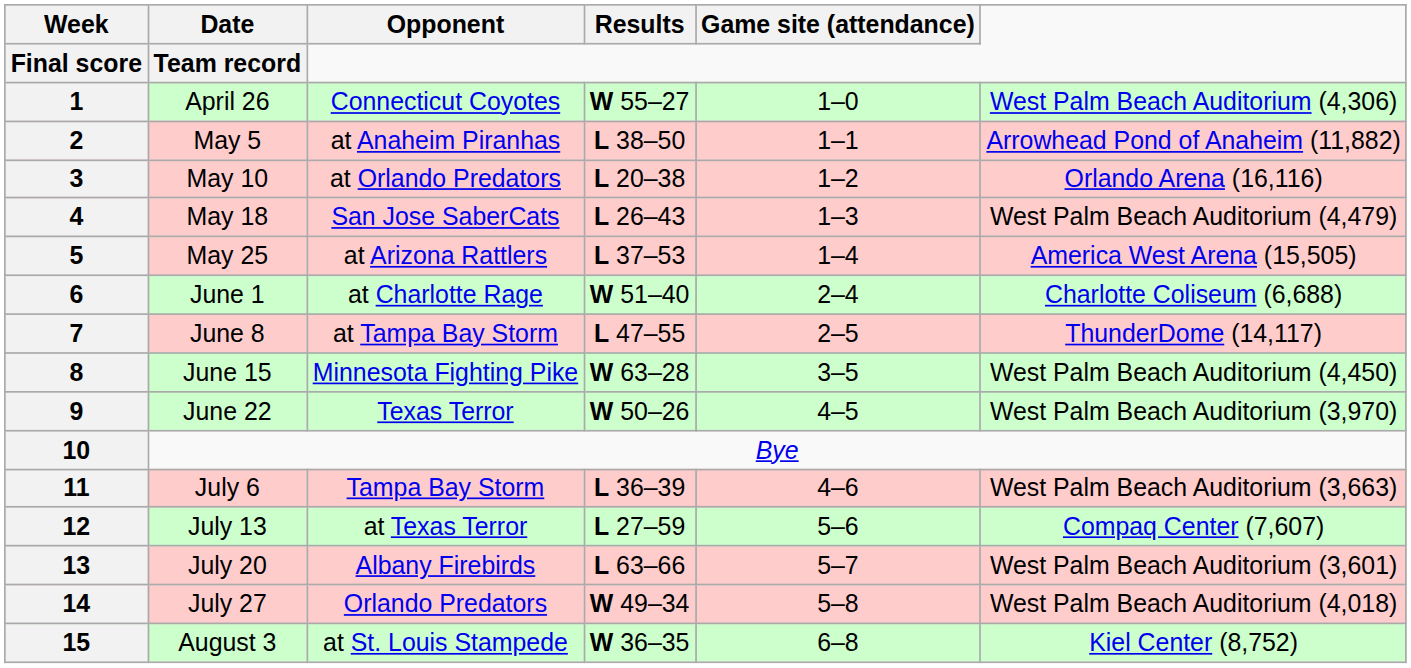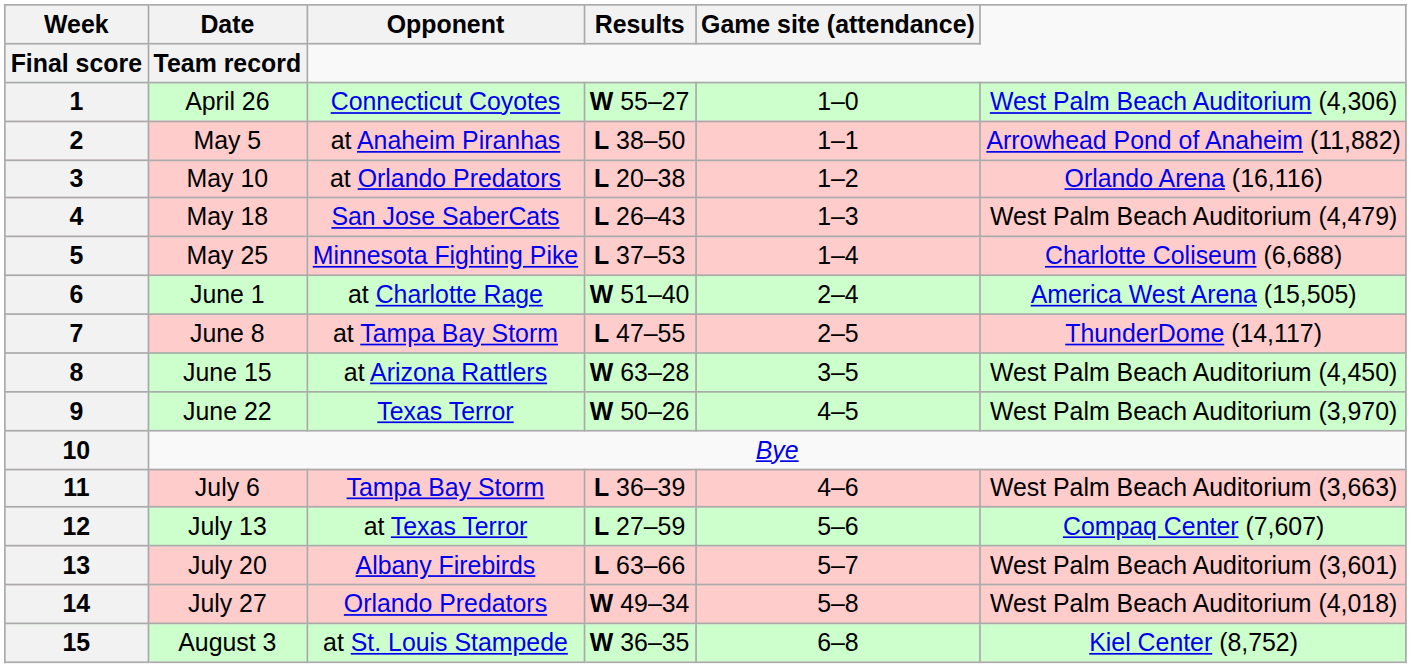5 | Opponent: at Arizona Rattlers -> Minnesota Fighting Pike
5 | column 6: America West Arena (15,505) -> Charlotte Coliseum (6,688)
6 | column 6: Charlotte Coliseum (6,688) -> America West Arena (15,505)
8 | Opponent: Minnesota Fighting Pike -> at Arizona Rattlers
